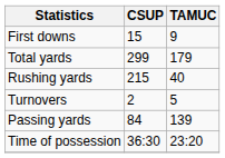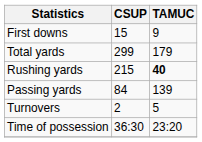Rushing yards | TAMUC: normal -> bold
rows swapped: Passing yards <-> Turnovers
